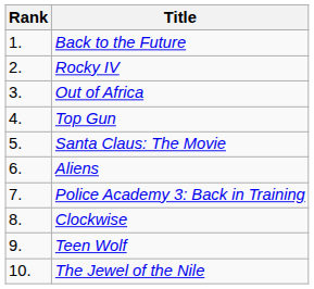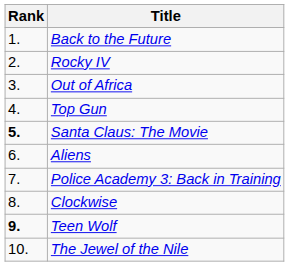Santa Claus: The Movie | Rank: normal -> bold
Teen Wolf | Rank: normal -> bold
